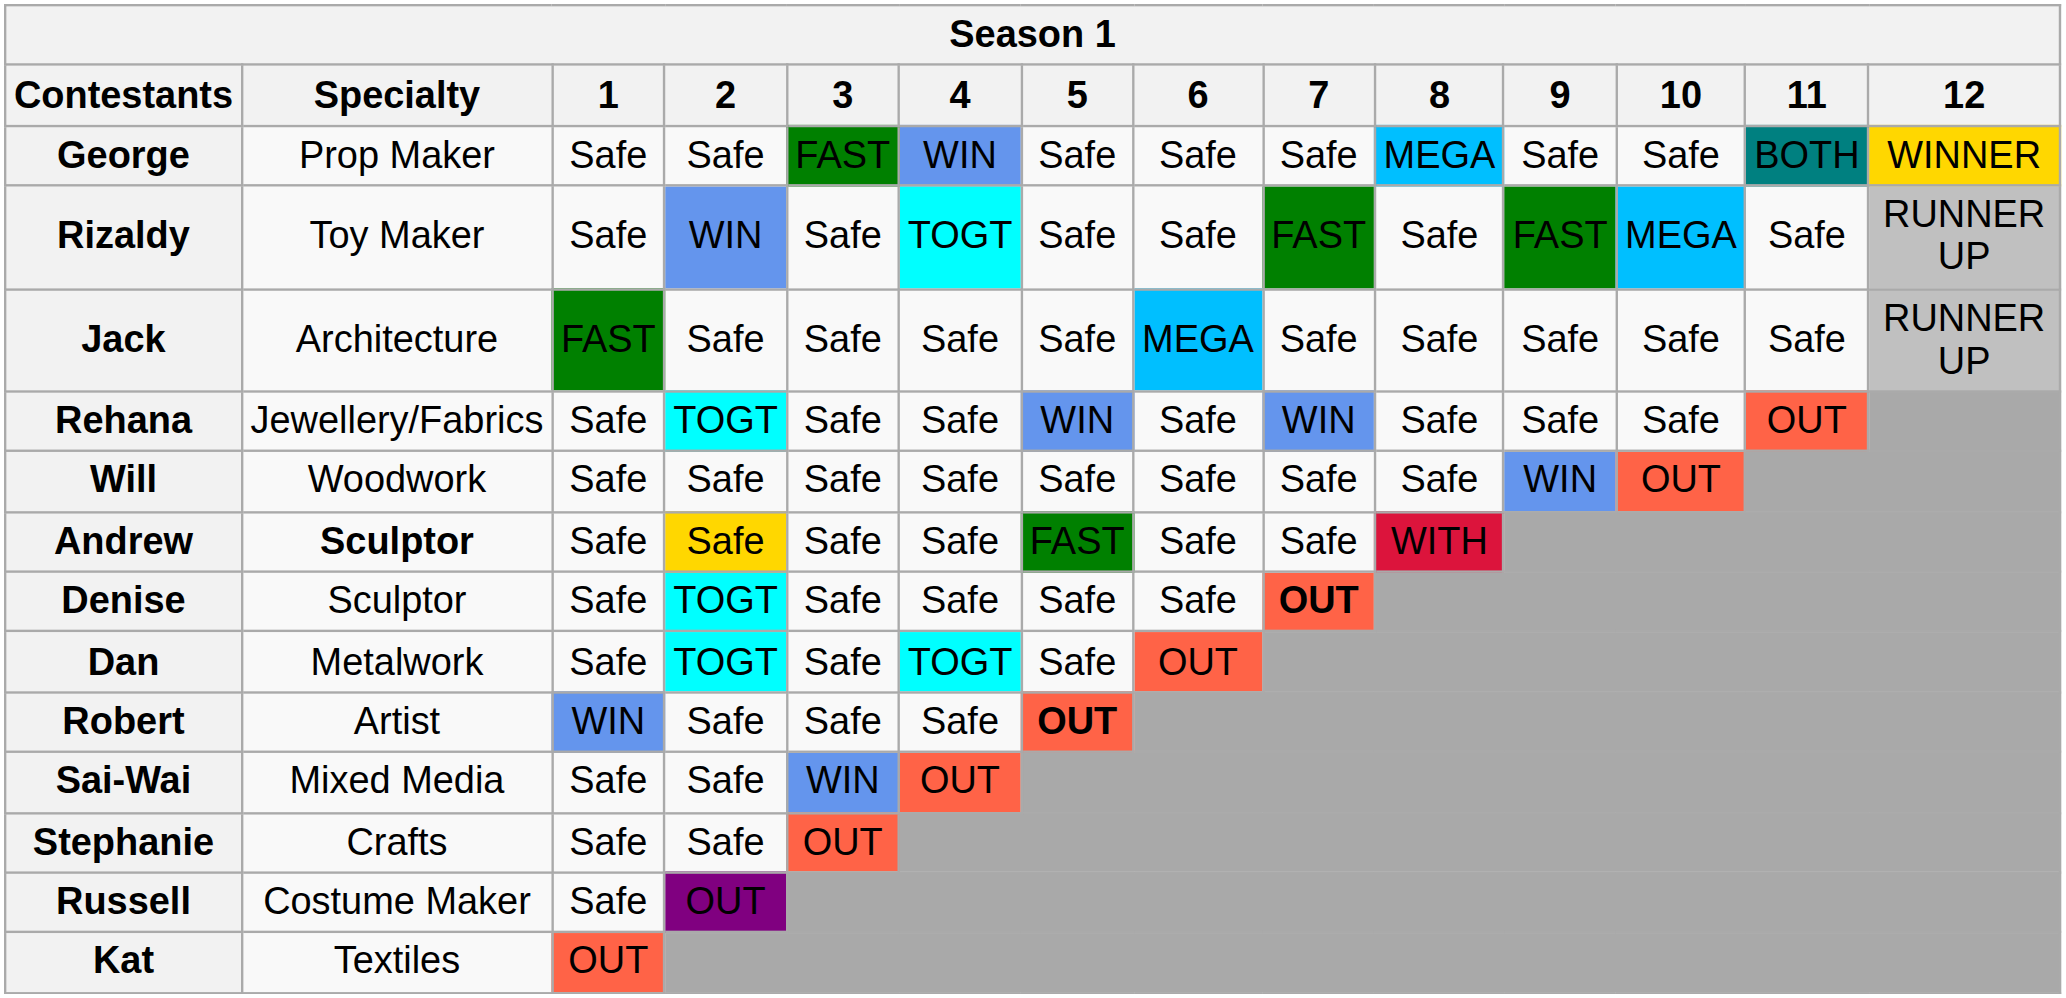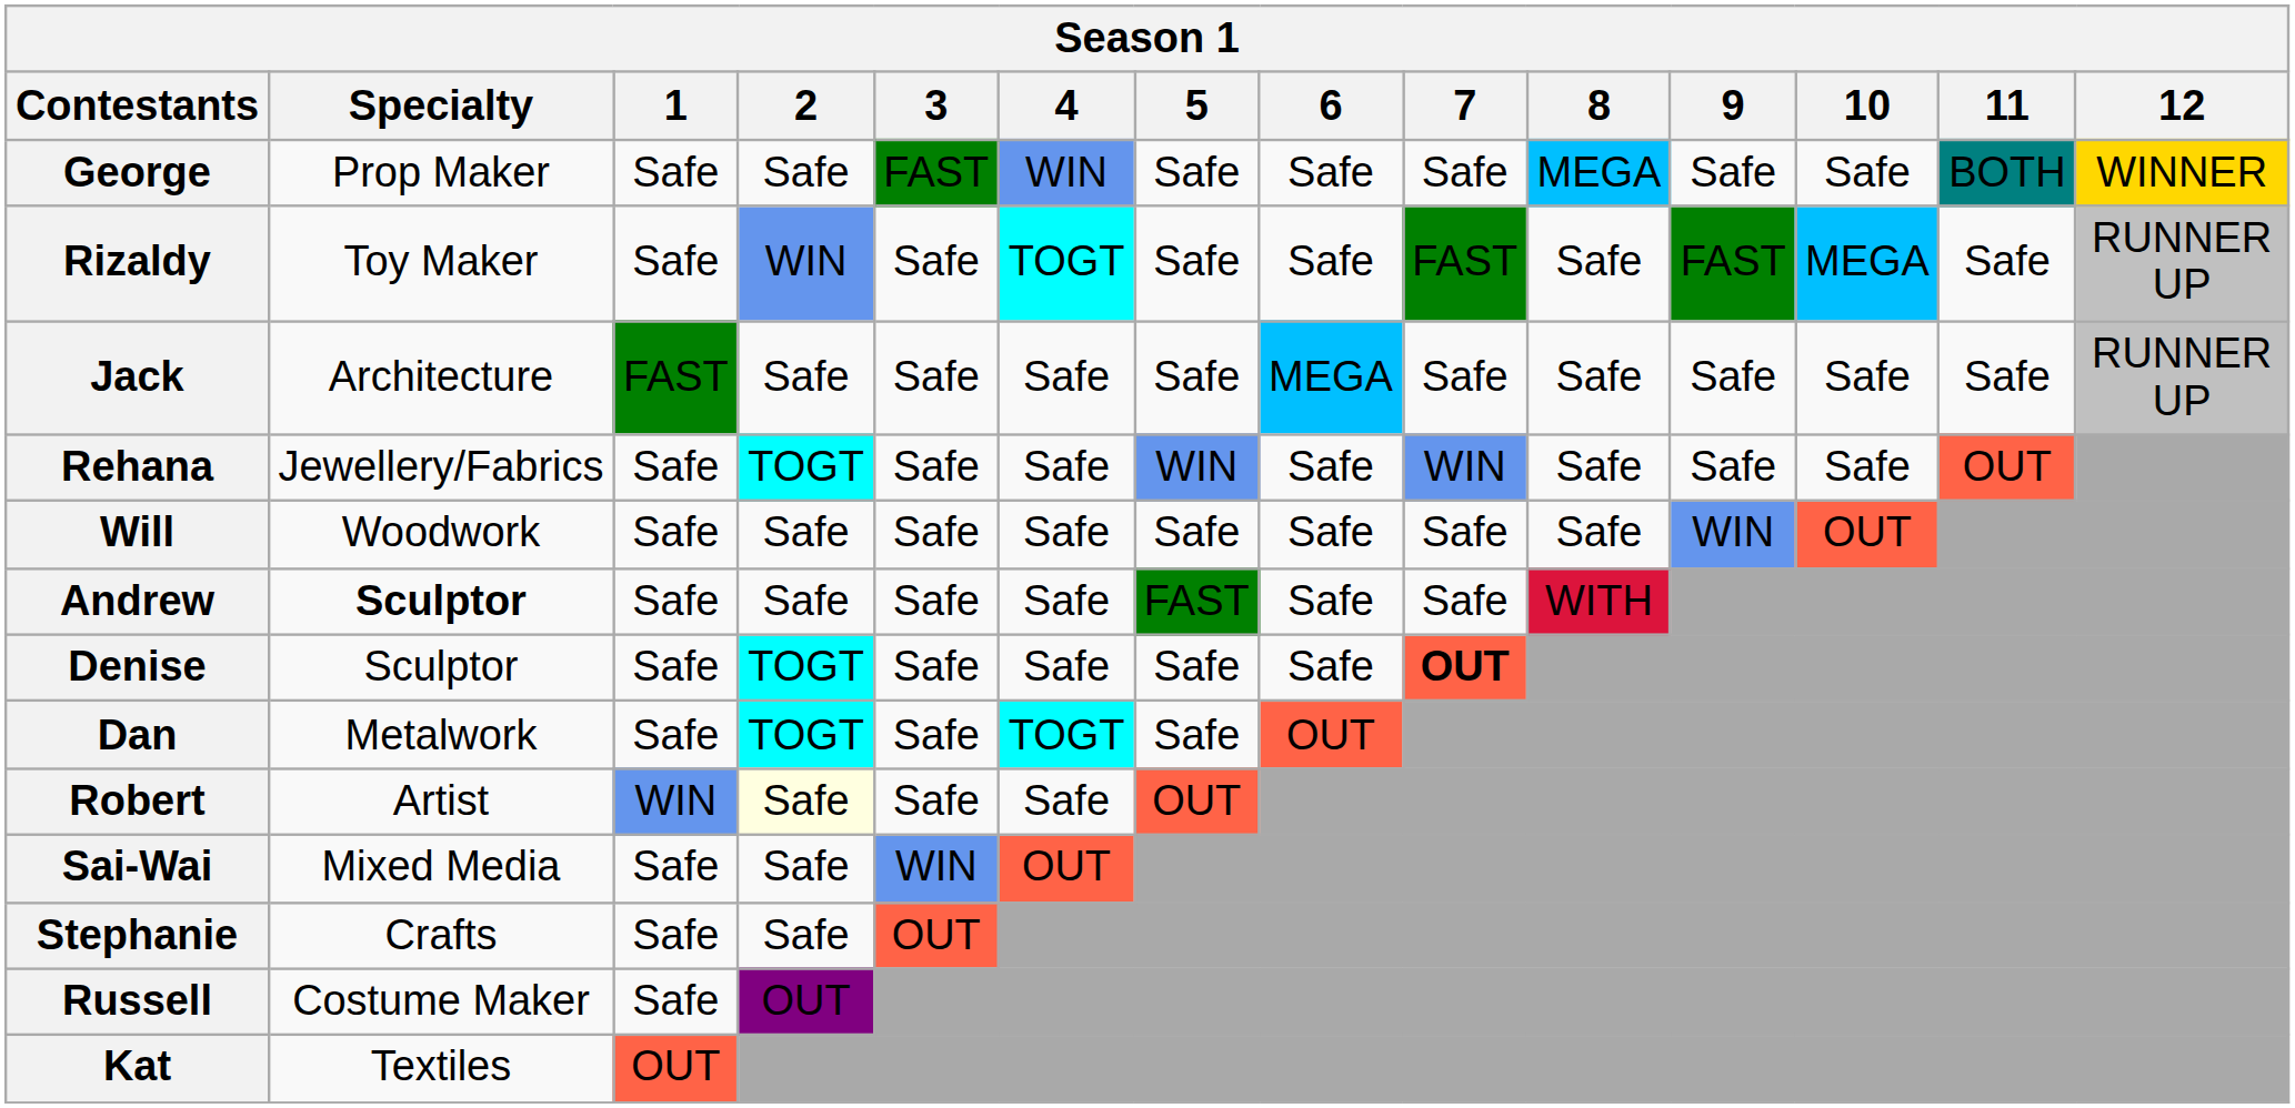Andrew | 2: gold background -> no background
Robert | 2: no background -> lightyellow background
Robert | 5: bold -> normal
